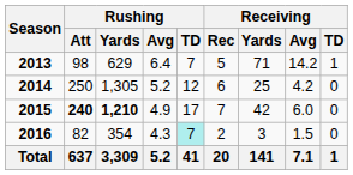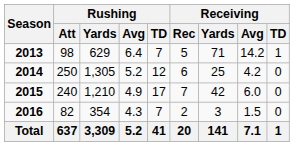2015 | Rushing / Att: bold -> normal
2015 | Rushing / Yards: bold -> normal
2016 | Rushing / TD: paleturquoise background -> no background
